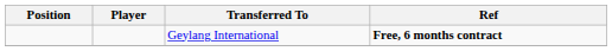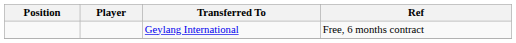Geylang International | Ref: bold -> normal
